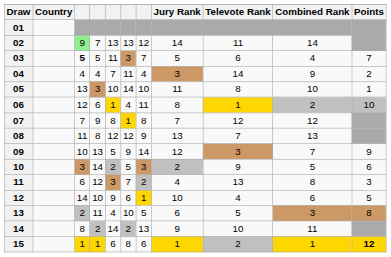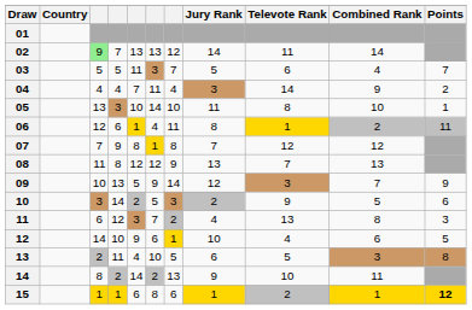03 | column 3: bold -> normal
06 | Points: 10 -> 11
